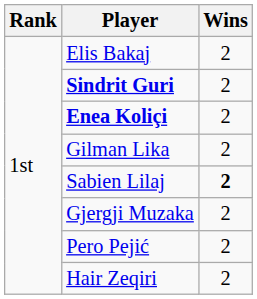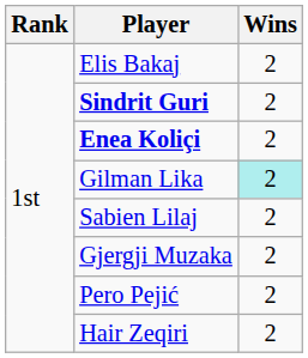Gilman Lika | Wins: no background -> paleturquoise background
Sabien Lilaj | Wins: bold -> normal
